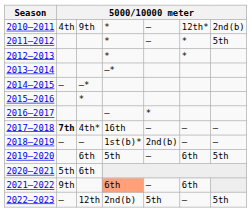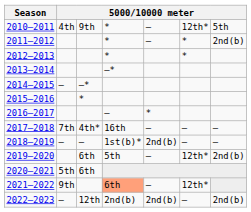2010–2011 | column 7: 2nd(b) -> 5th
2011–2012 | column 7: 5th -> 2nd(b)
2017–2018 | column 2: bold -> normal
2019–2020 | column 6: 6th -> 12th*
2019–2020 | column 7: 5th -> 2nd(b)
2021–2022 | column 6: 6th -> 12th*
2022–2023 | column 5: 5th -> 2nd(b)
2022–2023 | column 7: 5th -> 2nd(b)
